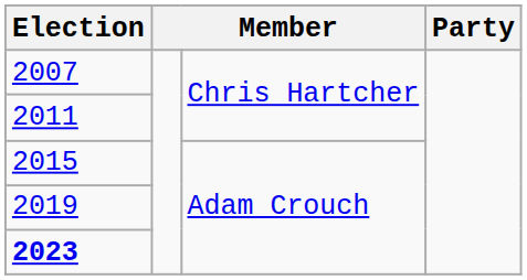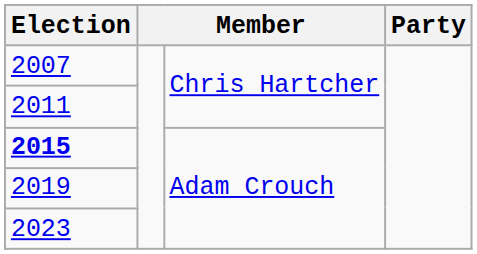2015 | Election: normal -> bold
2023 | Election: bold -> normal
